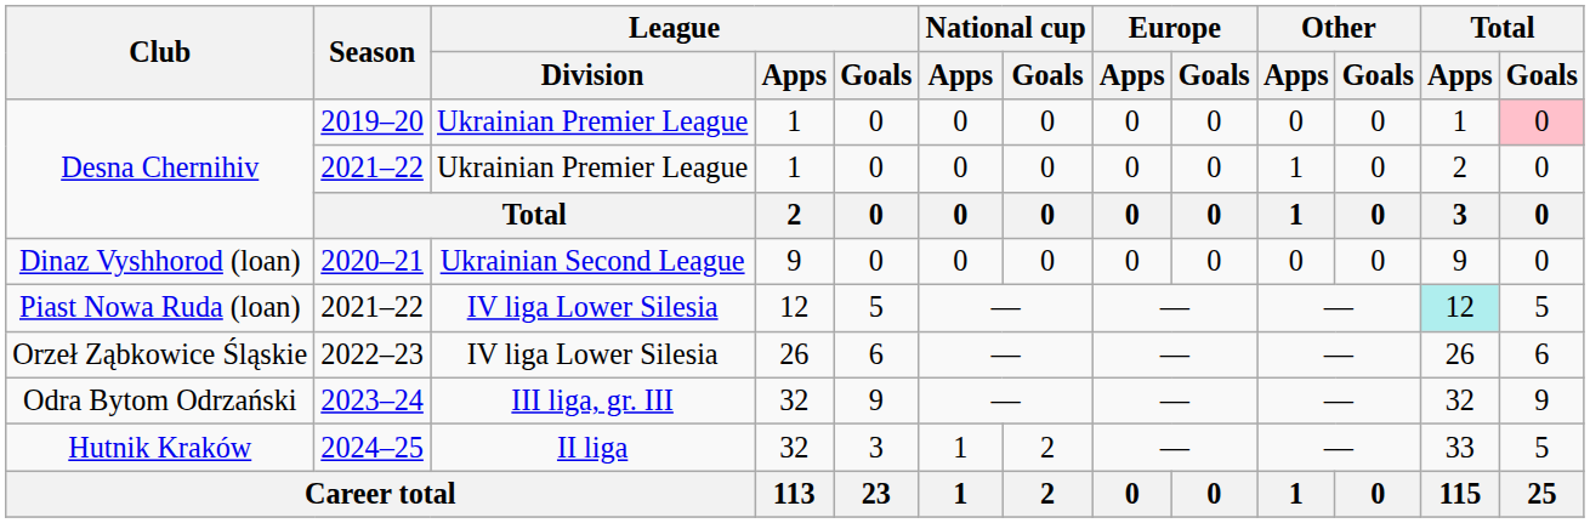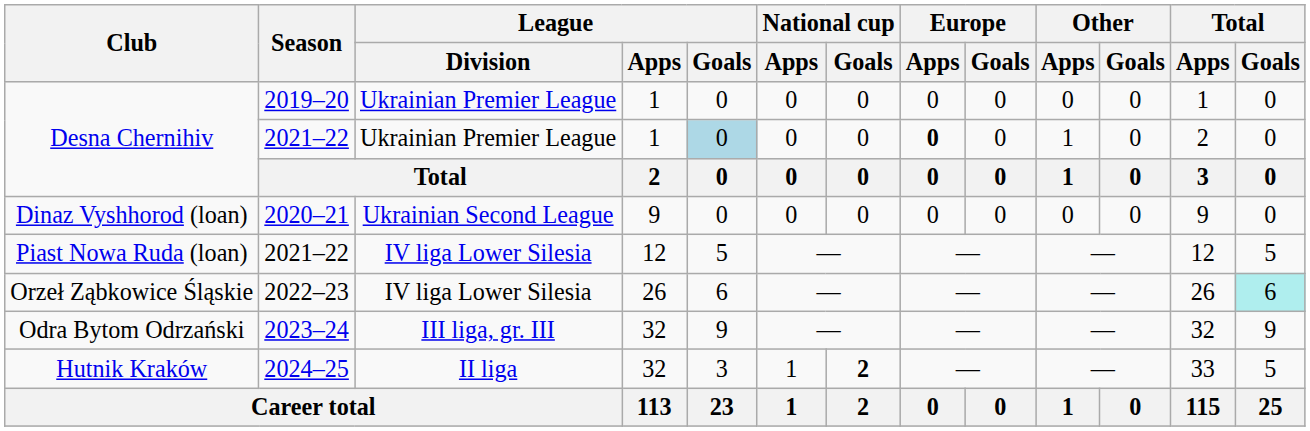Desna Chernihiv / 2019–20 | Total / Goals: pink background -> no background
Desna Chernihiv / 2021–22 | League / Goals: no background -> lightblue background
Desna Chernihiv / 2021–22 | Europe / Apps: normal -> bold
Piast Nowa Ruda (loan) | Total / Apps: paleturquoise background -> no background
Orzeł Ząbkowice Śląskie | Total / Goals: no background -> paleturquoise background
Hutnik Kraków | National cup / Goals: normal -> bold
